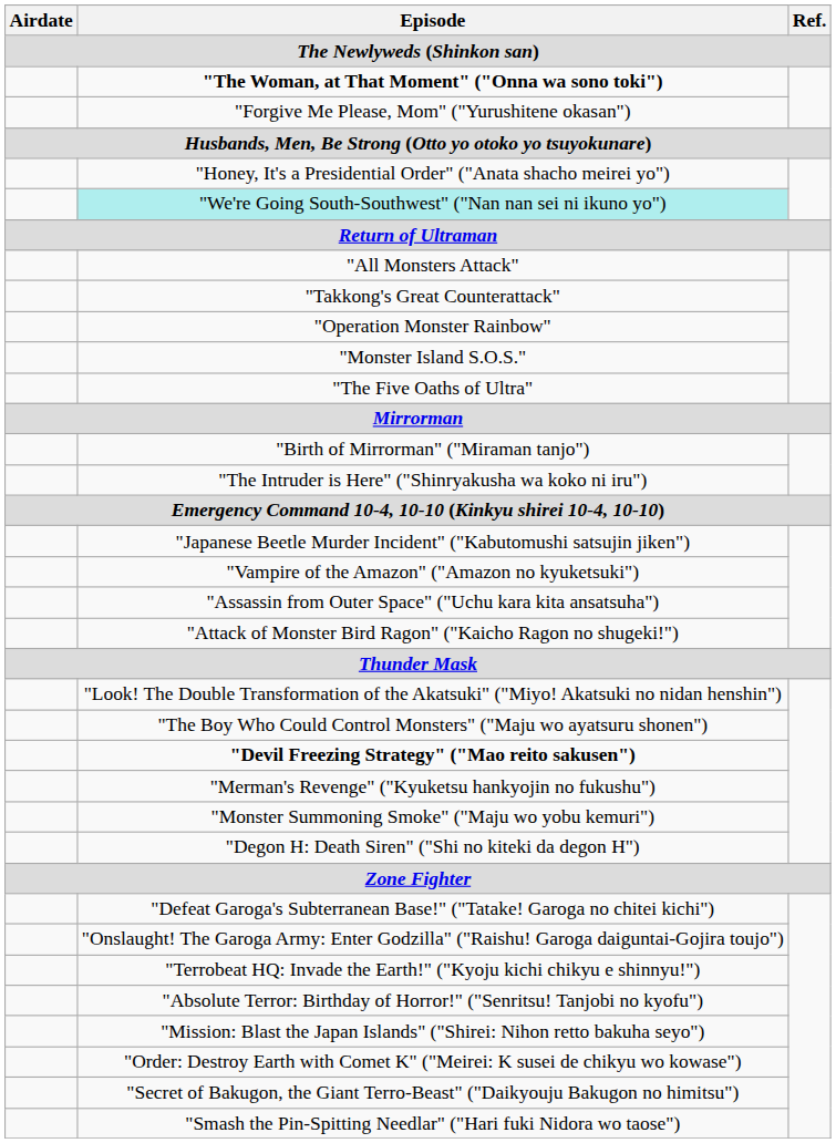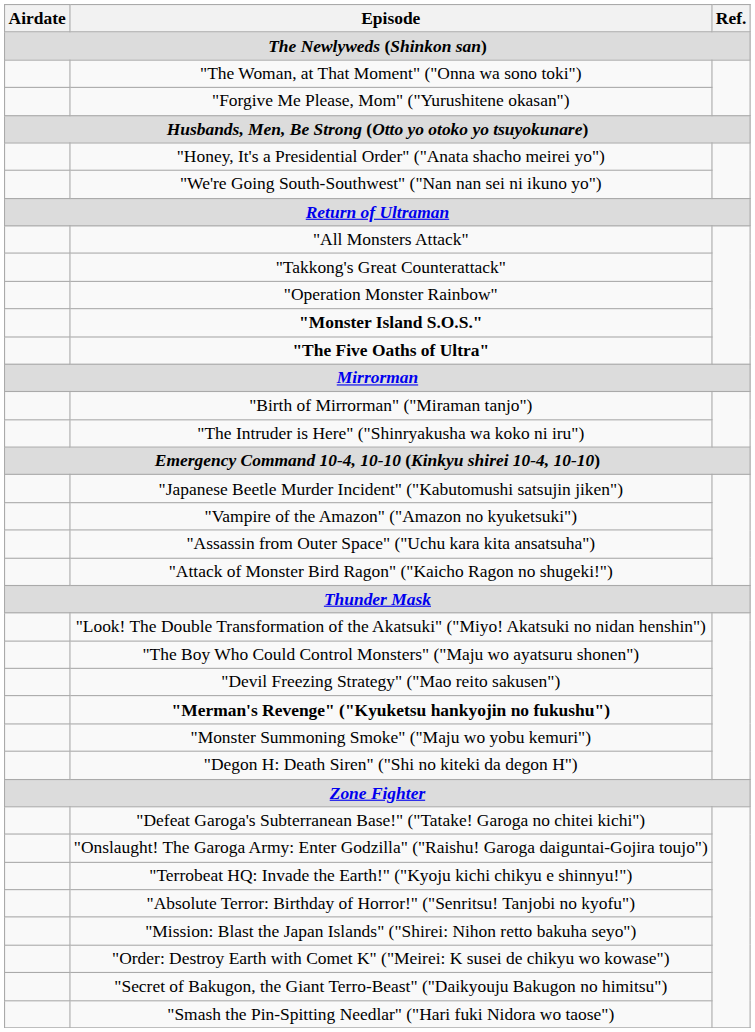"The Woman, at That Moment" ("Onna wa sono toki") | Episode: bold -> normal
"We're Going South-Southwest" ("Nan nan sei ni ikuno yo") | Episode: paleturquoise background -> no background
"Monster Island S.O.S." | Episode: normal -> bold
"The Five Oaths of Ultra" | Episode: normal -> bold
"Devil Freezing Strategy" ("Mao reito sakusen") | Episode: bold -> normal
"Merman's Revenge" ("Kyuketsu hankyojin no fukushu") | Episode: normal -> bold
